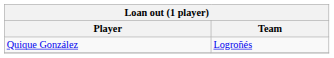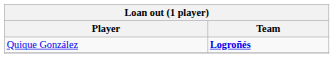Quique González | Team: normal -> bold
